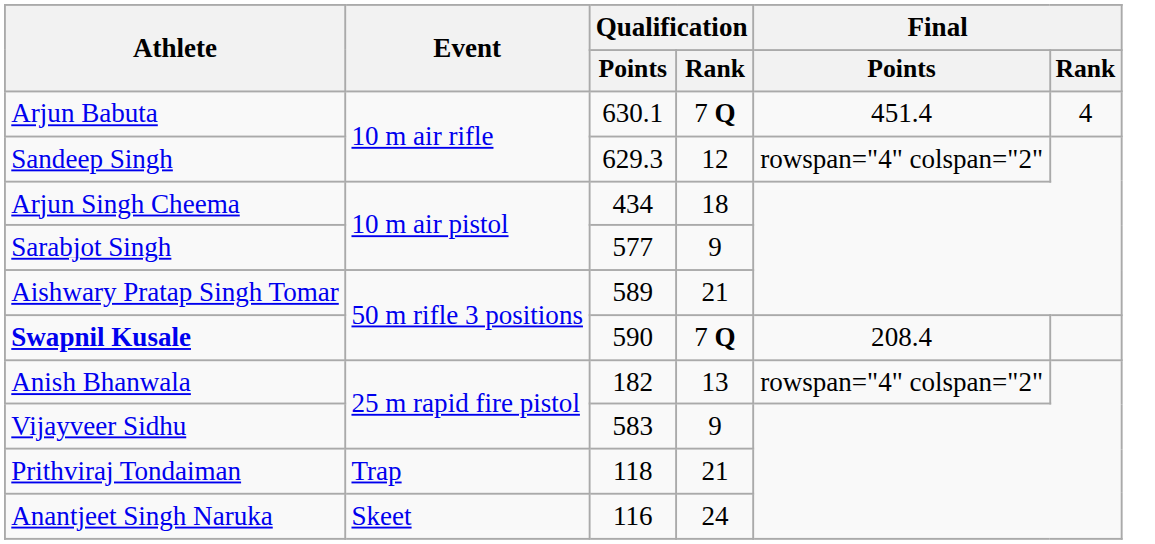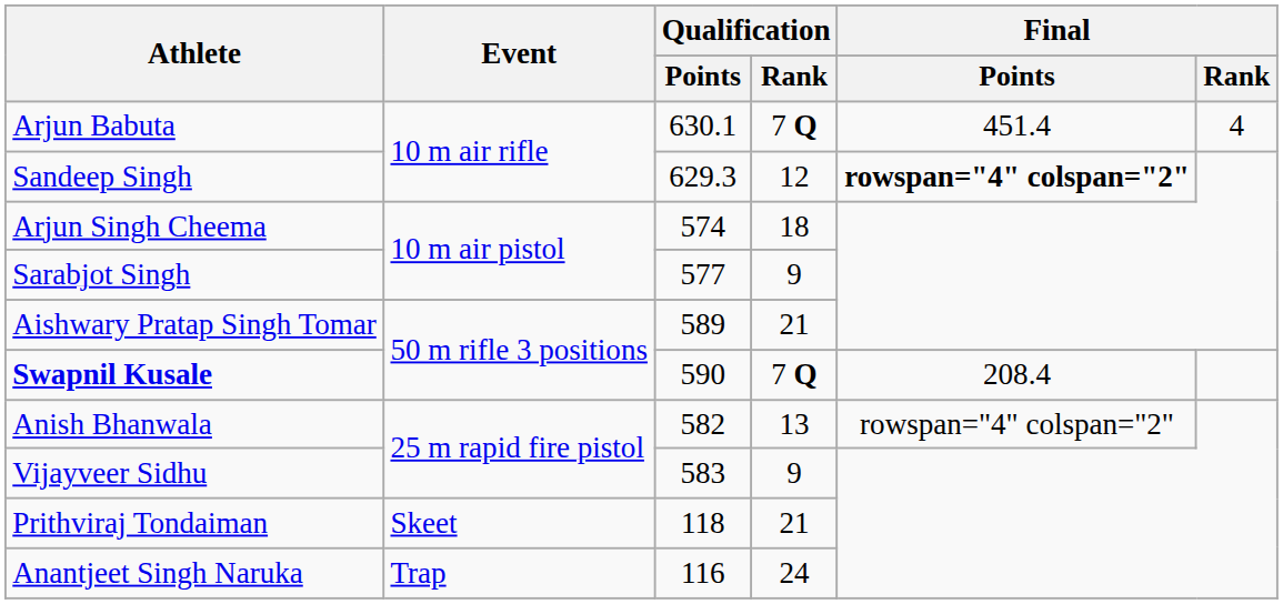Sandeep Singh | Final / Points: normal -> bold
Arjun Singh Cheema | Qualification / Points: 434 -> 574
Anish Bhanwala | Qualification / Points: 182 -> 582
Prithviraj Tondaiman | Event: Trap -> Skeet
Anantjeet Singh Naruka | Event: Skeet -> Trap
